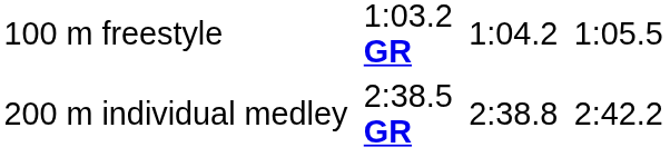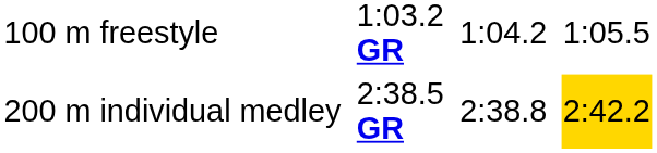200 m individual medley | column 4: no background -> gold background
